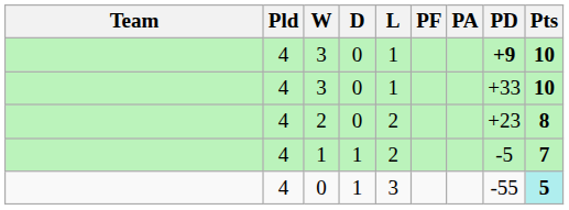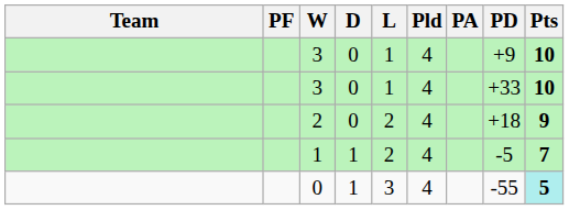columns swapped: Pld <-> PF
row 2 | PD: bold -> normal
row 4 | PD: +23 -> +18
row 4 | Pts: 8 -> 9
